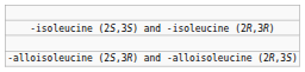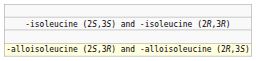row 4 | column 1: no background -> lightyellow background
